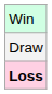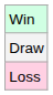row 3 | column 1: bold -> normal
